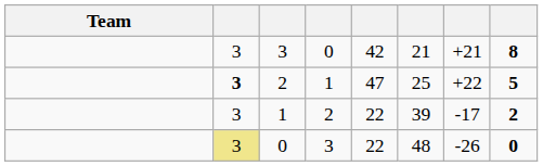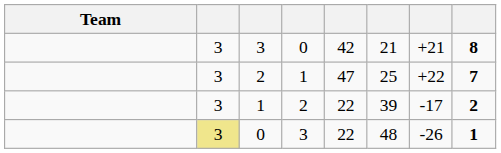row 3 | column 2: bold -> normal
row 3 | column 8: 5 -> 7
row 5 | column 8: 0 -> 1
